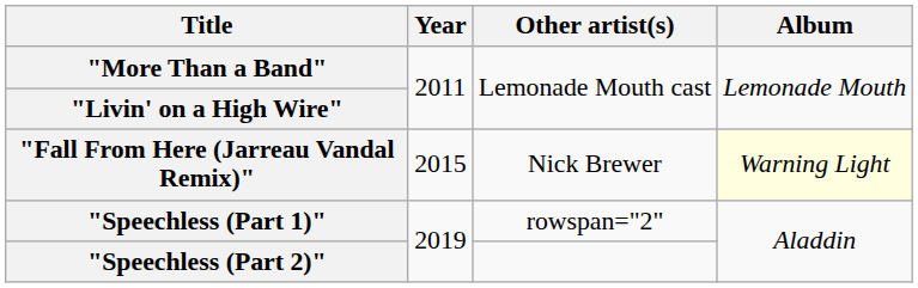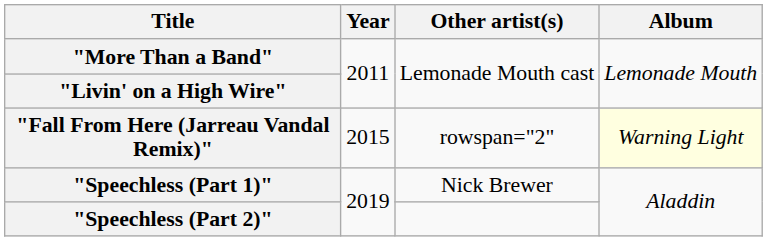"Fall From Here (Jarreau Vandal Remix)" | Other artist(s): Nick Brewer -> rowspan="2"
"Speechless (Part 1)" | Other artist(s): rowspan="2" -> Nick Brewer
